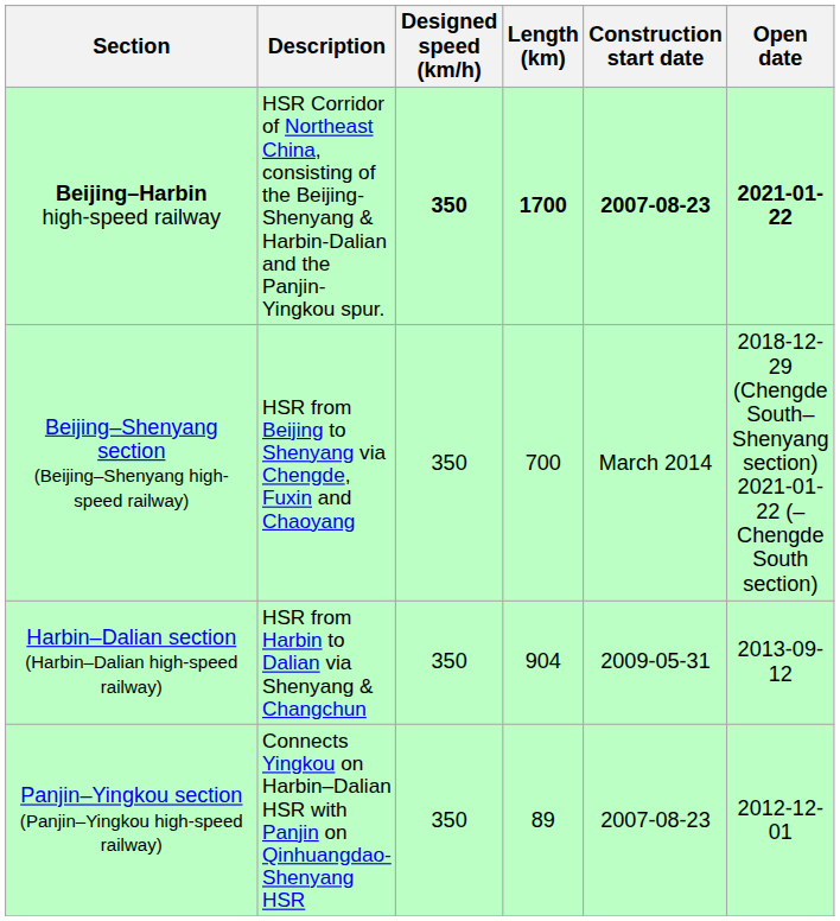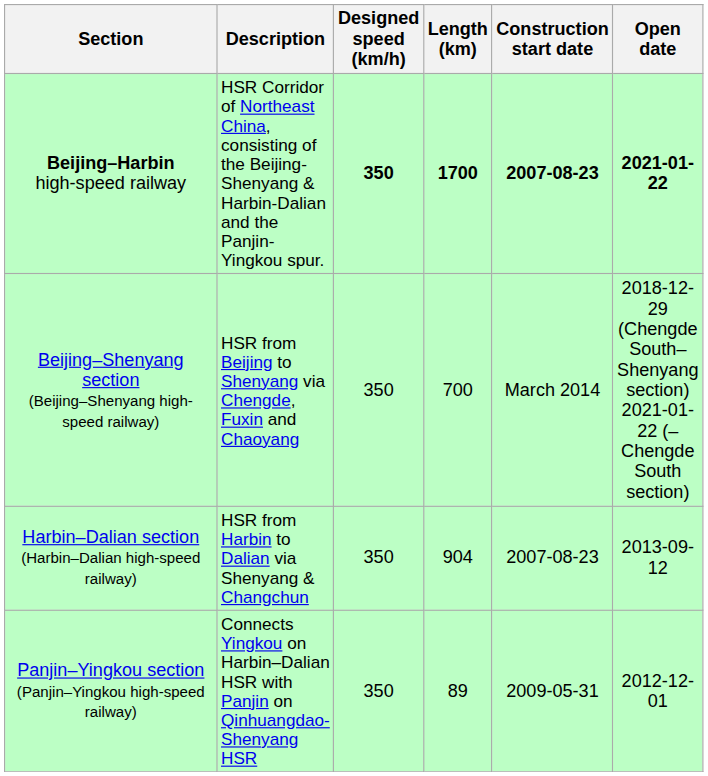Harbin–Dalian section (Harbin–Dalian high-speed railway) | Construction start date: 2009-05-31 -> 2007-08-23
Panjin–Yingkou section (Panjin–Yingkou high-speed railway) | Construction start date: 2007-08-23 -> 2009-05-31
